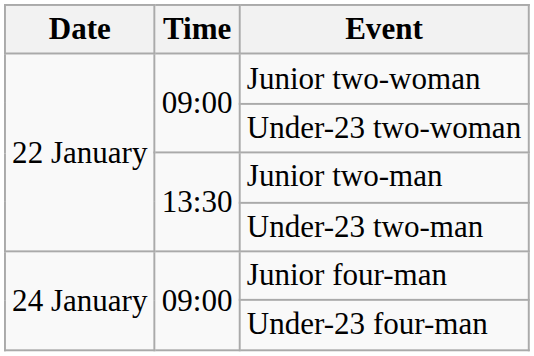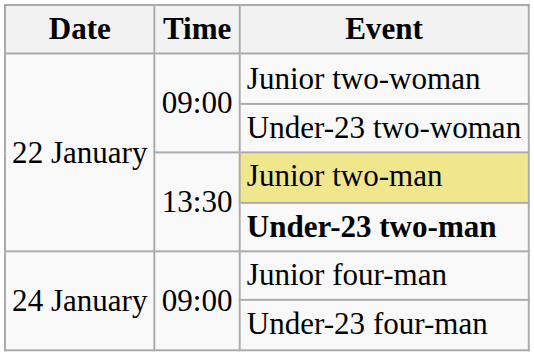Junior two-man | Event: no background -> khaki background
Under-23 two-man | Event: normal -> bold
